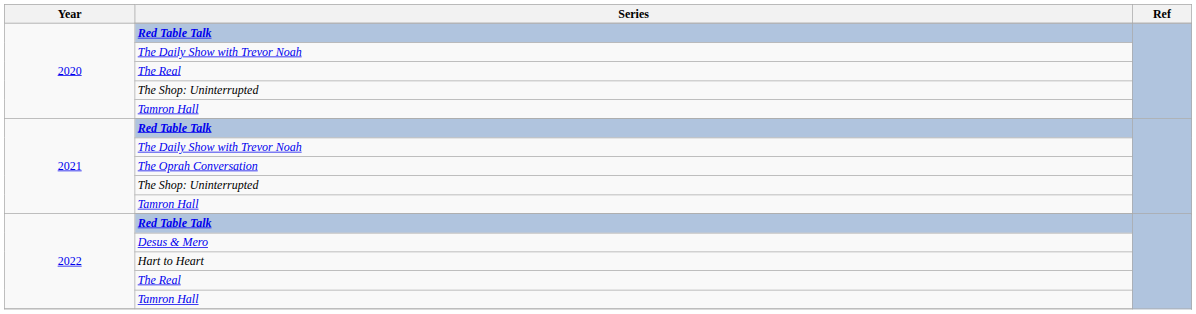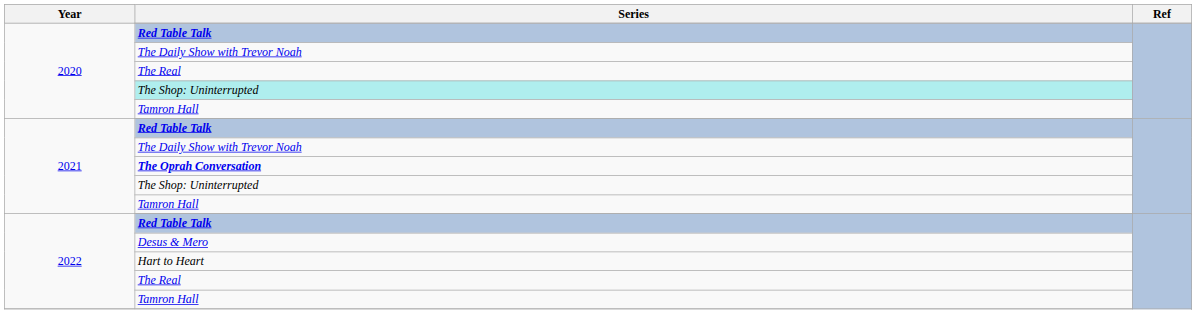2020 / The Shop: Uninterrupted | Series: no background -> paleturquoise background
The Oprah Conversation | Series: normal -> bold
